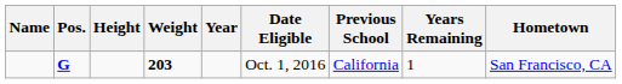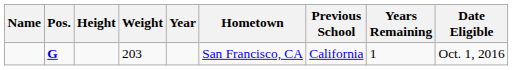columns swapped: Hometown <-> Date Eligible
row 2 | Weight: bold -> normal
